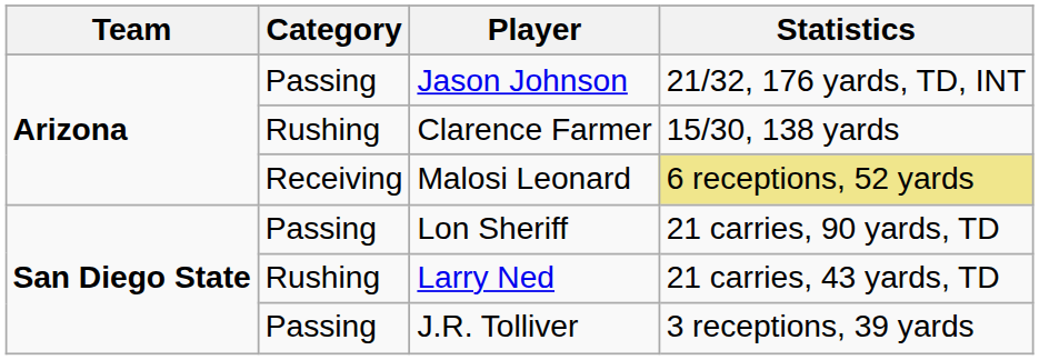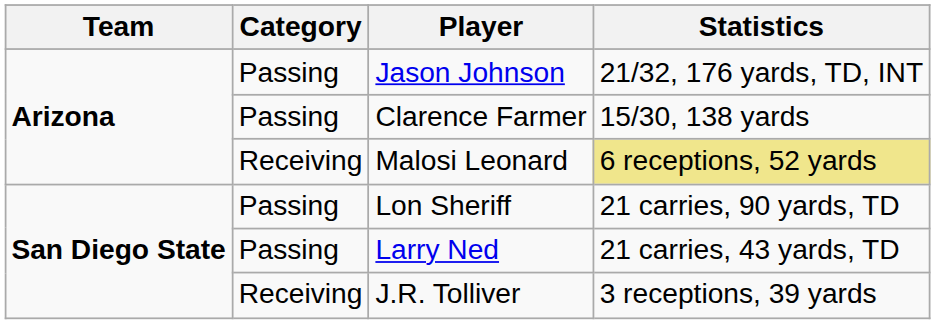Clarence Farmer | Category: Rushing -> Passing
Larry Ned | Category: Rushing -> Passing
J.R. Tolliver | Category: Passing -> Receiving
